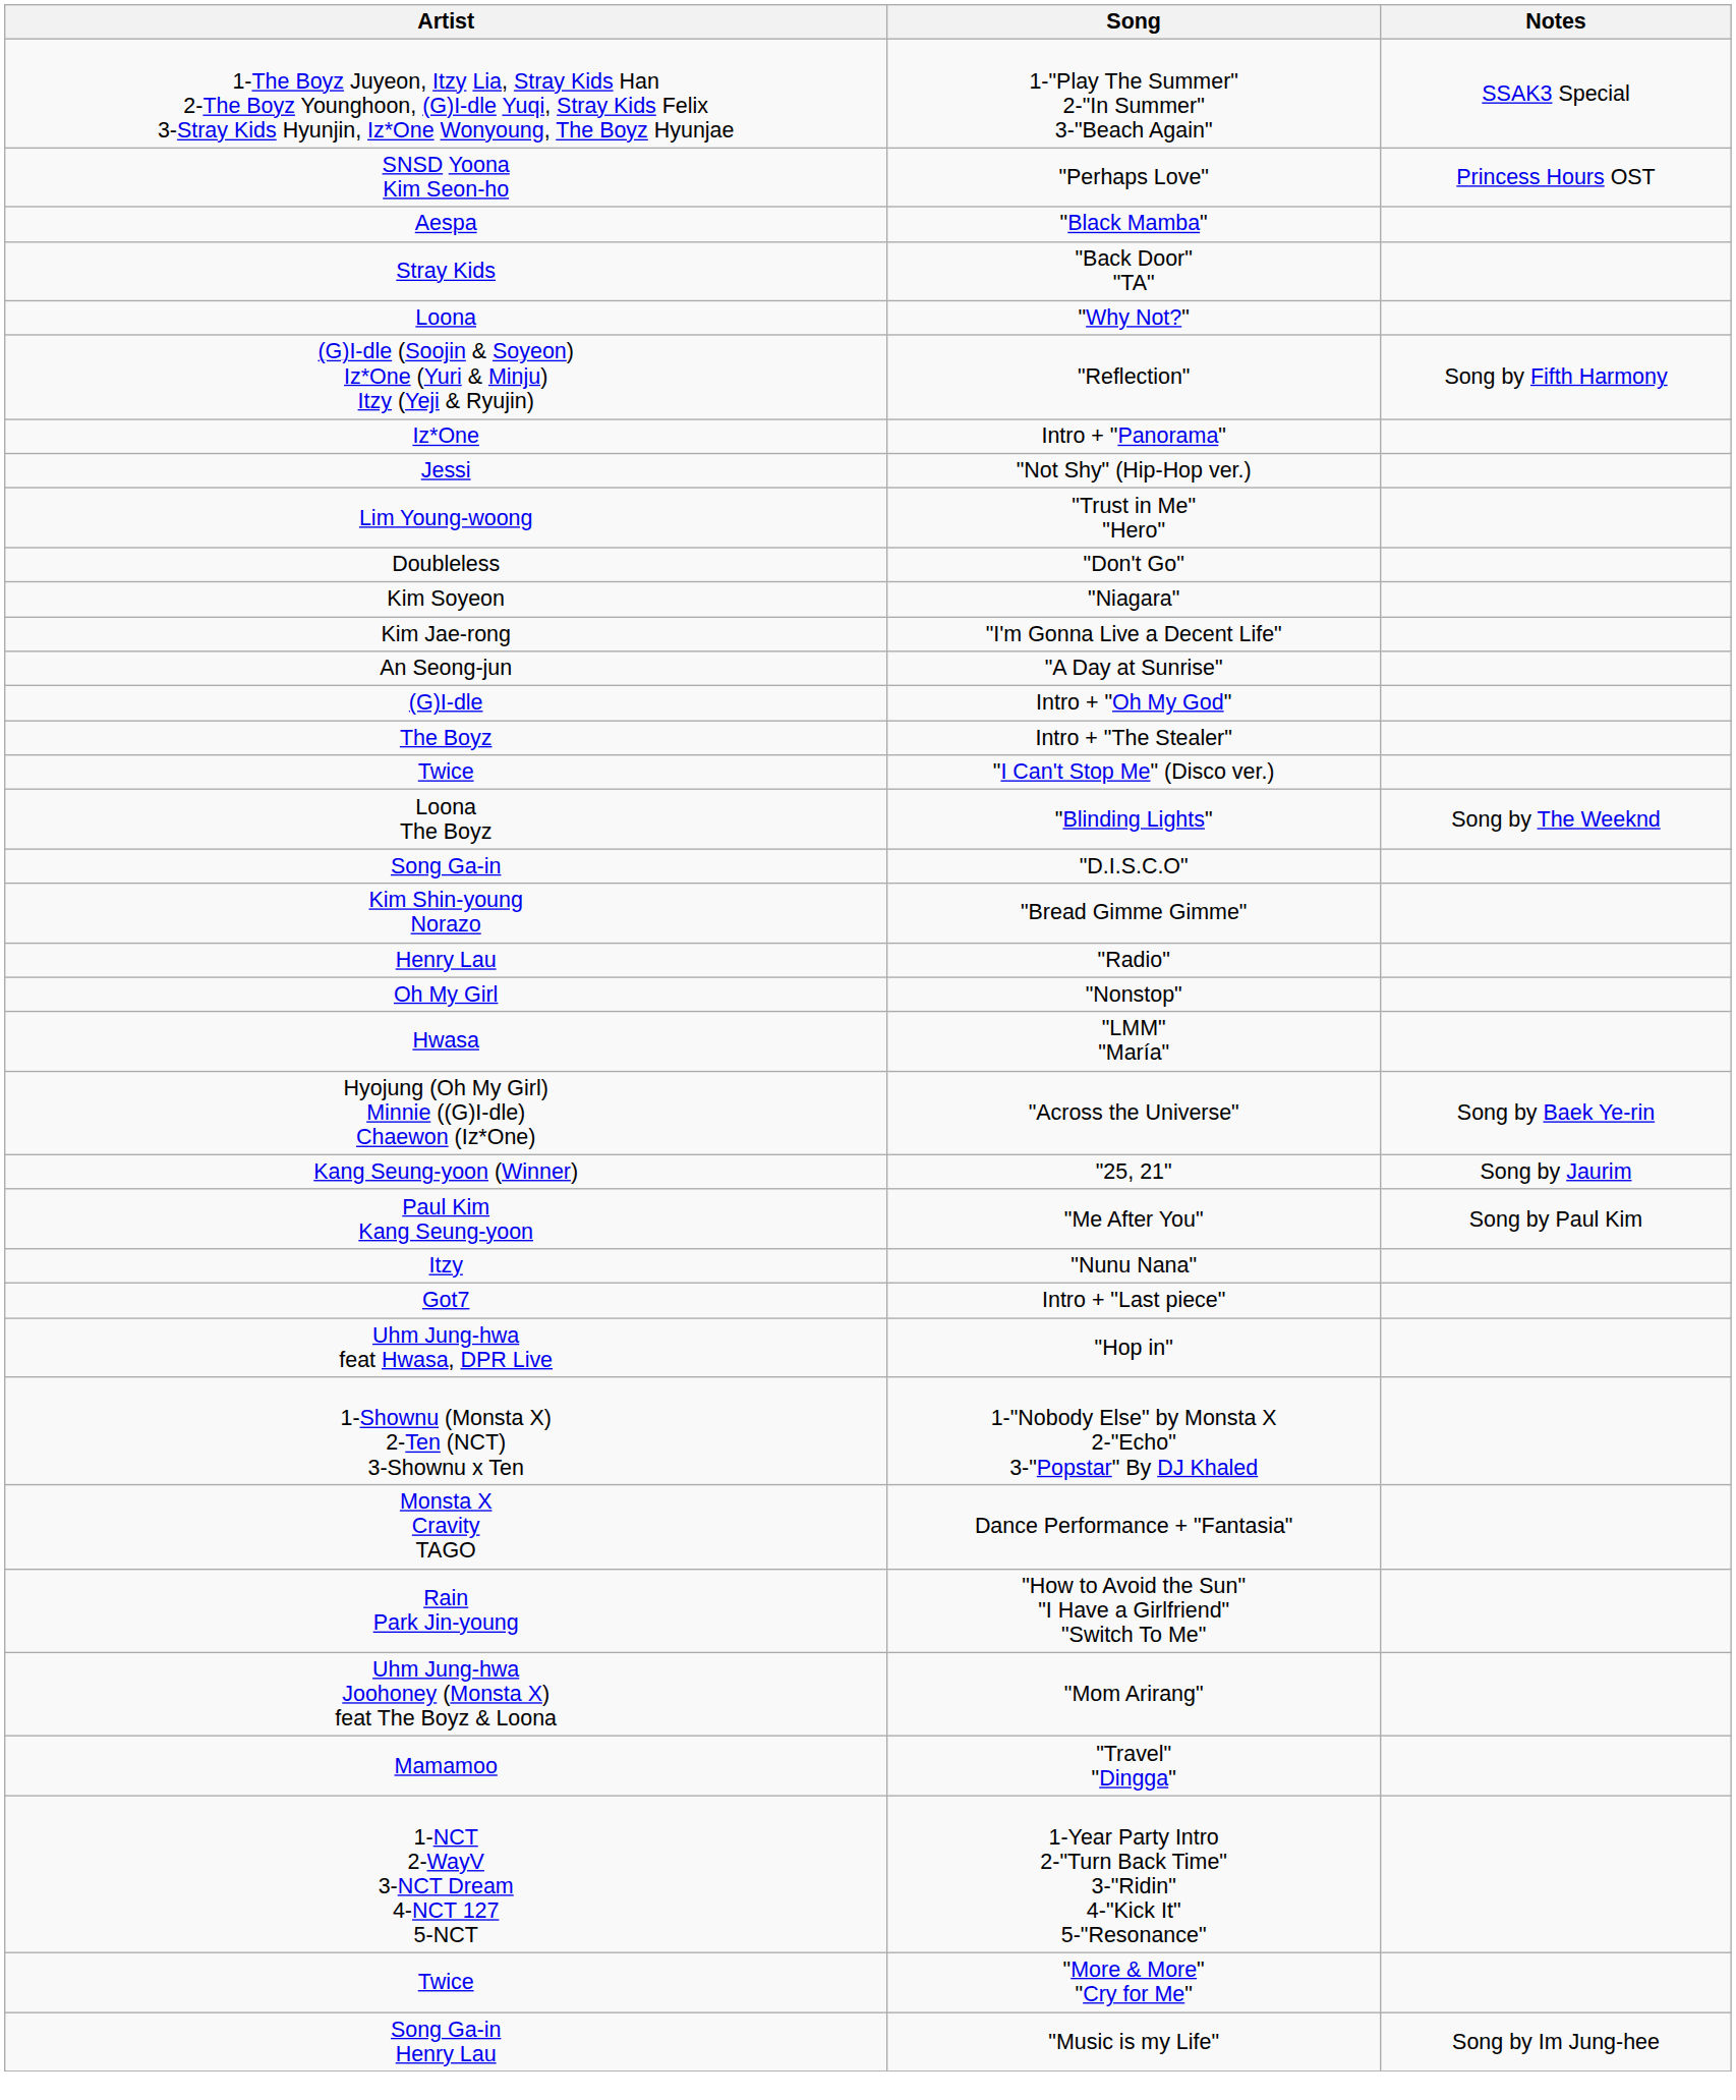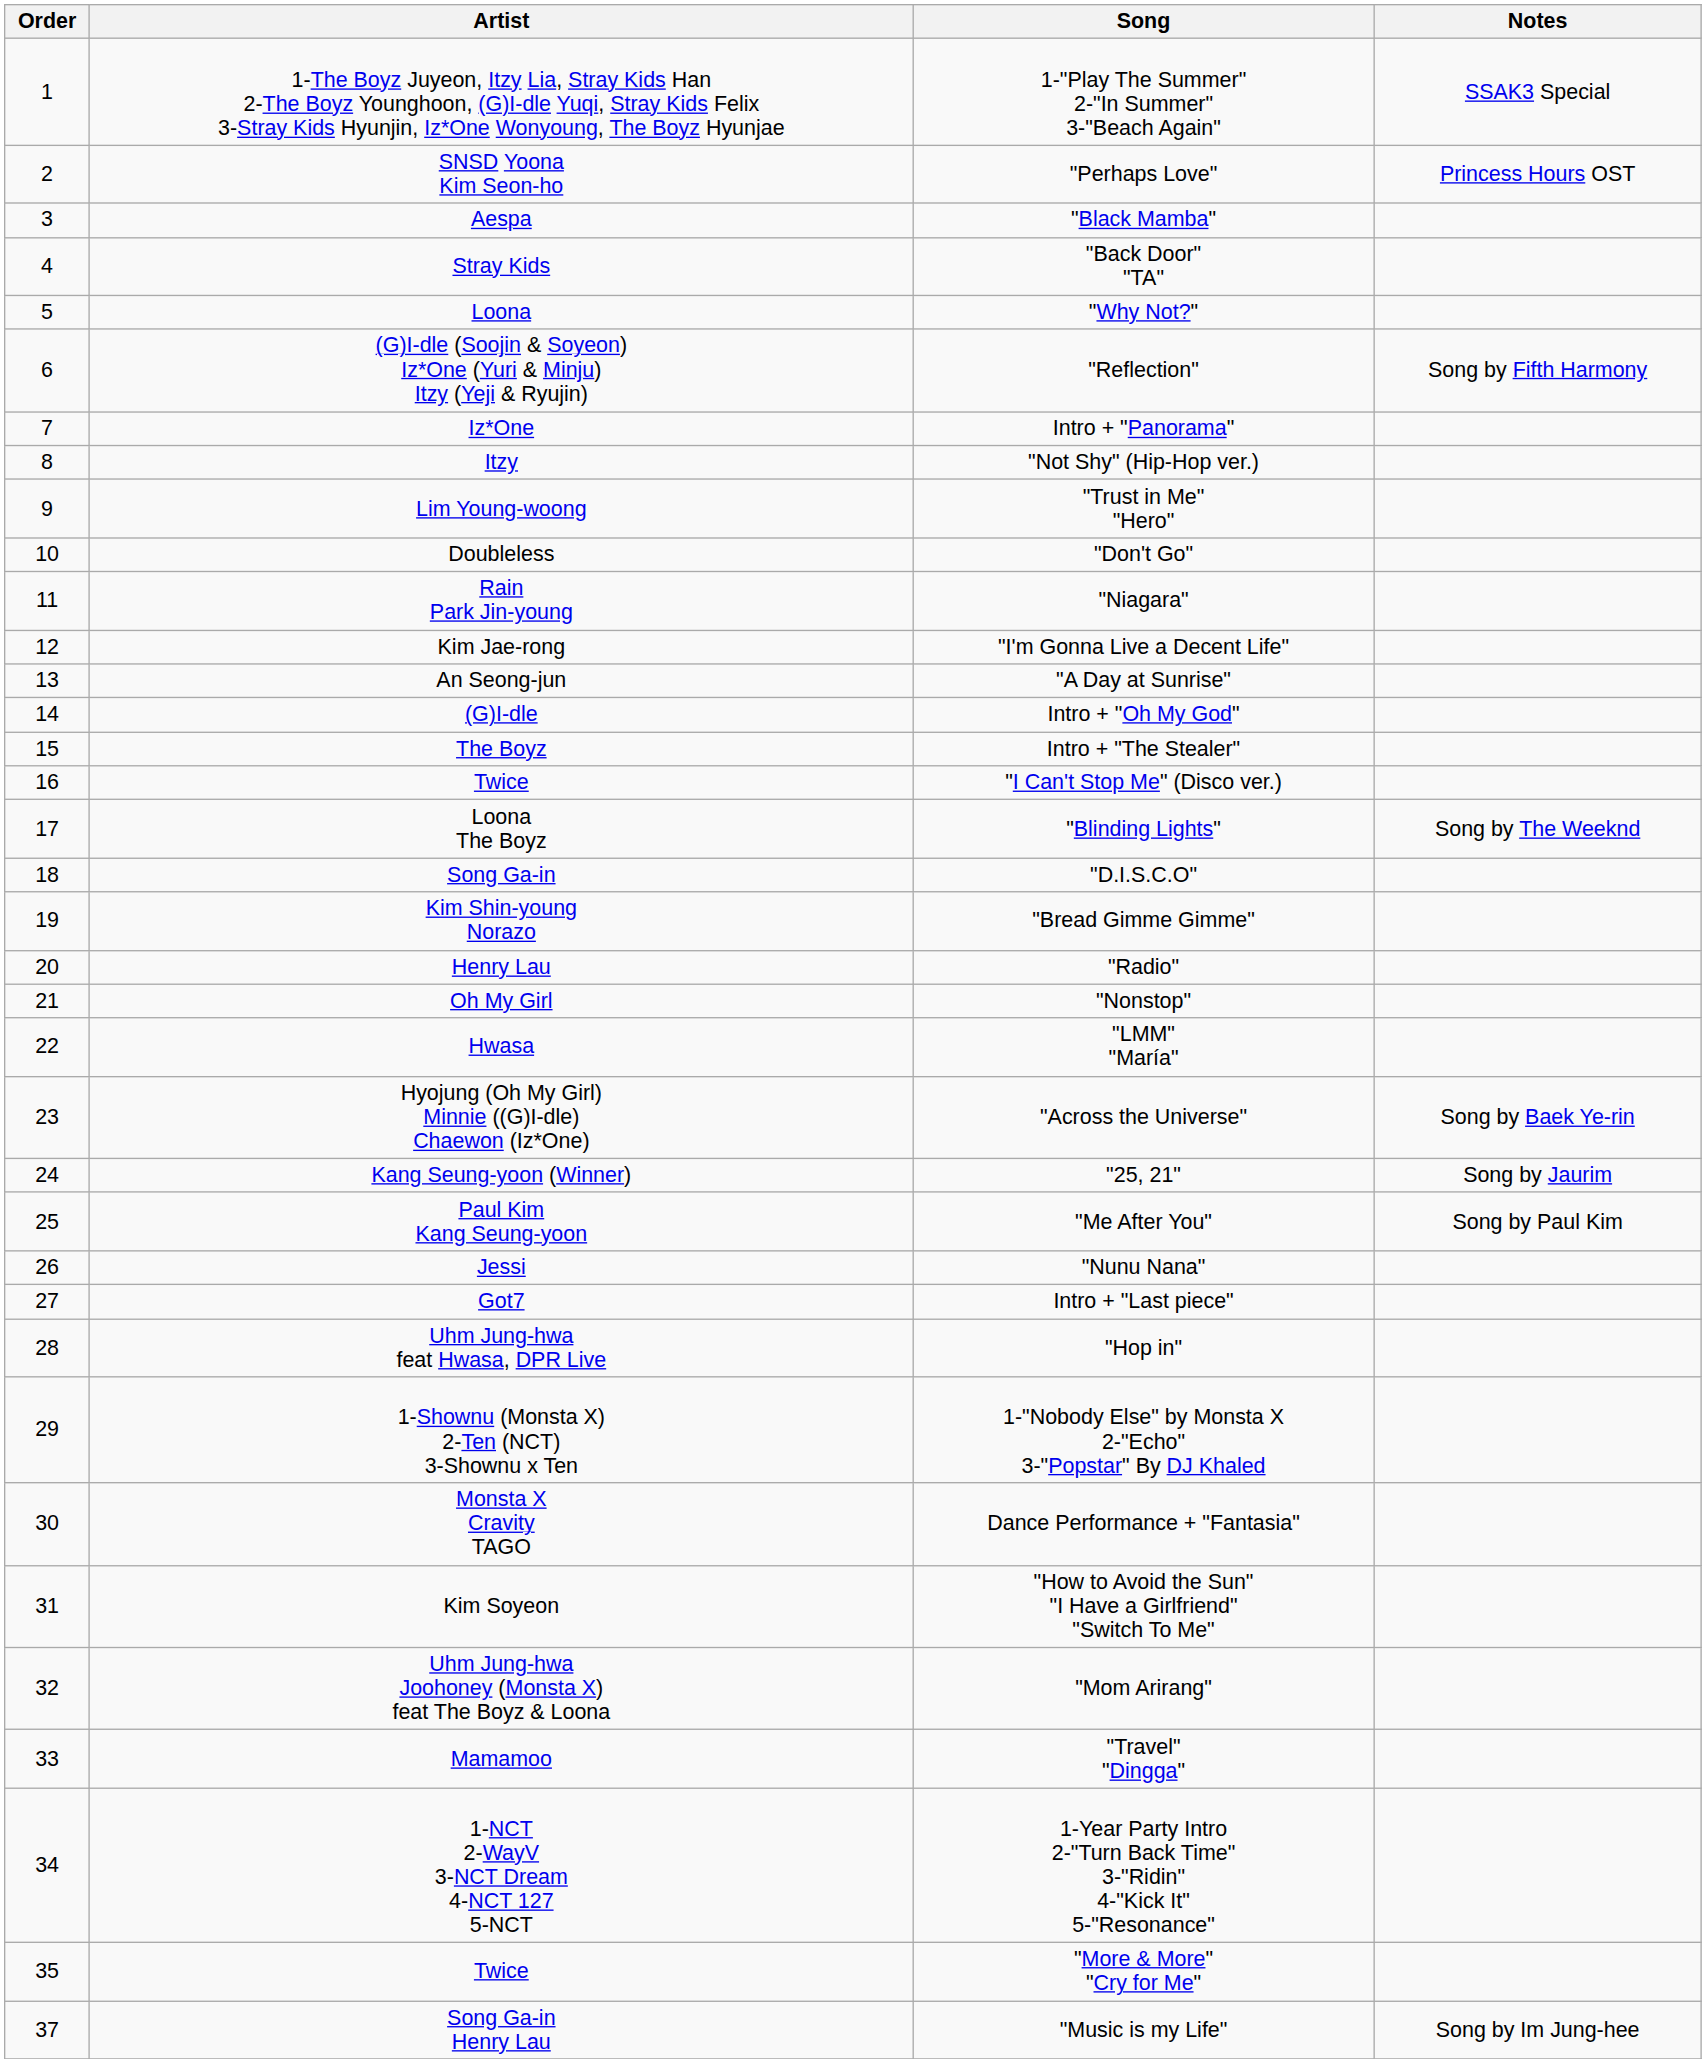+ column: Order | 1 | 2 | 3 | 4 | 5 | 6 | 7 | 8 | 9 | 10 | 11 | 12 | 13 | 14 | 15 | 16 | 17 | 18 | 19 | 20 | 21 | 22 | 23 | 24 | 25 | 26 | 27 | 28 | 29 | 30 | 31 | 32 | 33 | 34 | 35 | 37
"Not Shy" (Hip-Hop ver.) | Artist: Jessi -> Itzy
"Niagara" | Artist: Kim Soyeon -> Rain Park Jin-young
"Nunu Nana" | Artist: Itzy -> Jessi
"How to Avoid the Sun" "I Have a Girlfriend" "Switch To Me" | Artist: Rain Park Jin-young -> Kim Soyeon
